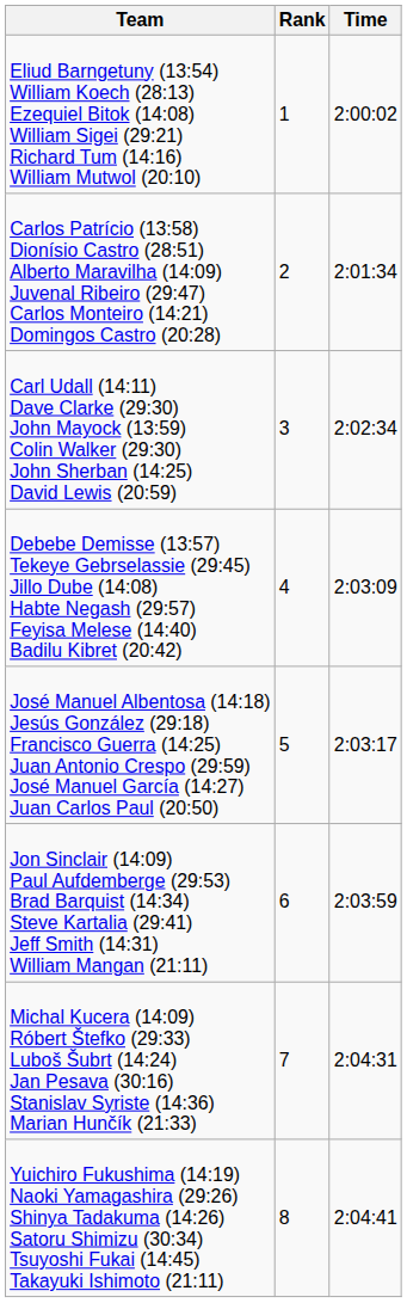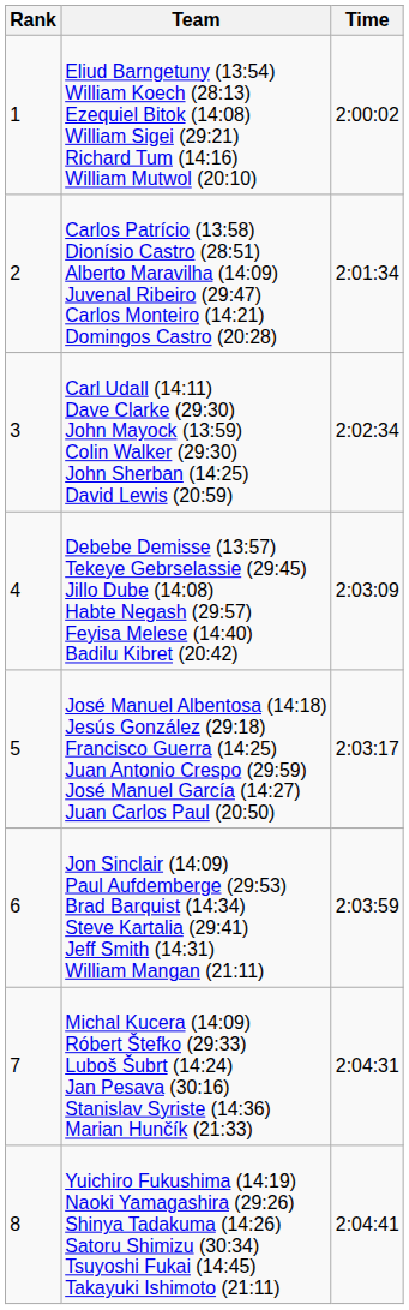columns swapped: Rank <-> Team
